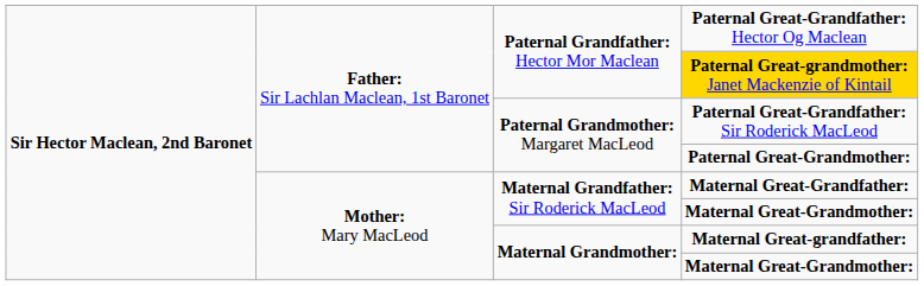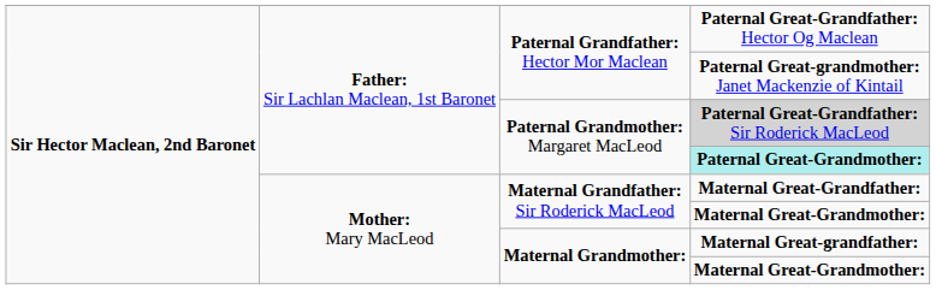Paternal Great-grandmother: Janet Mackenzie of Kintail | column 4: gold background -> no background
Paternal Great-Grandfather: Sir Roderick MacLeod | column 4: no background -> lightgrey background
Paternal Great-Grandmother: | column 4: no background -> paleturquoise background
